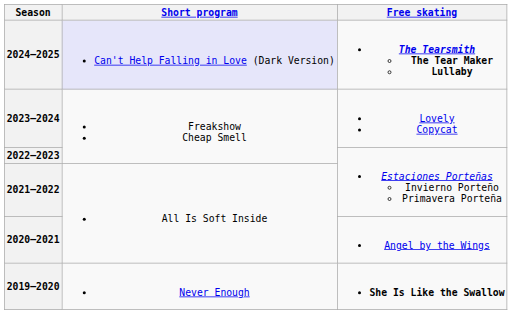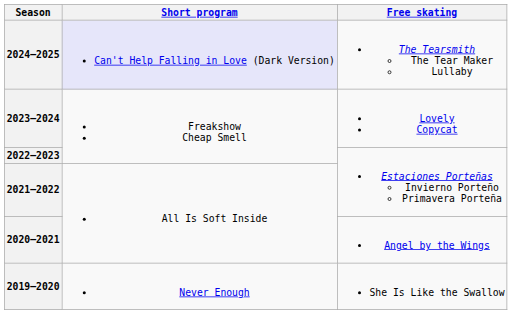2024–2025 | Free skating: bold -> normal
2019–2020 | Free skating: bold -> normal
